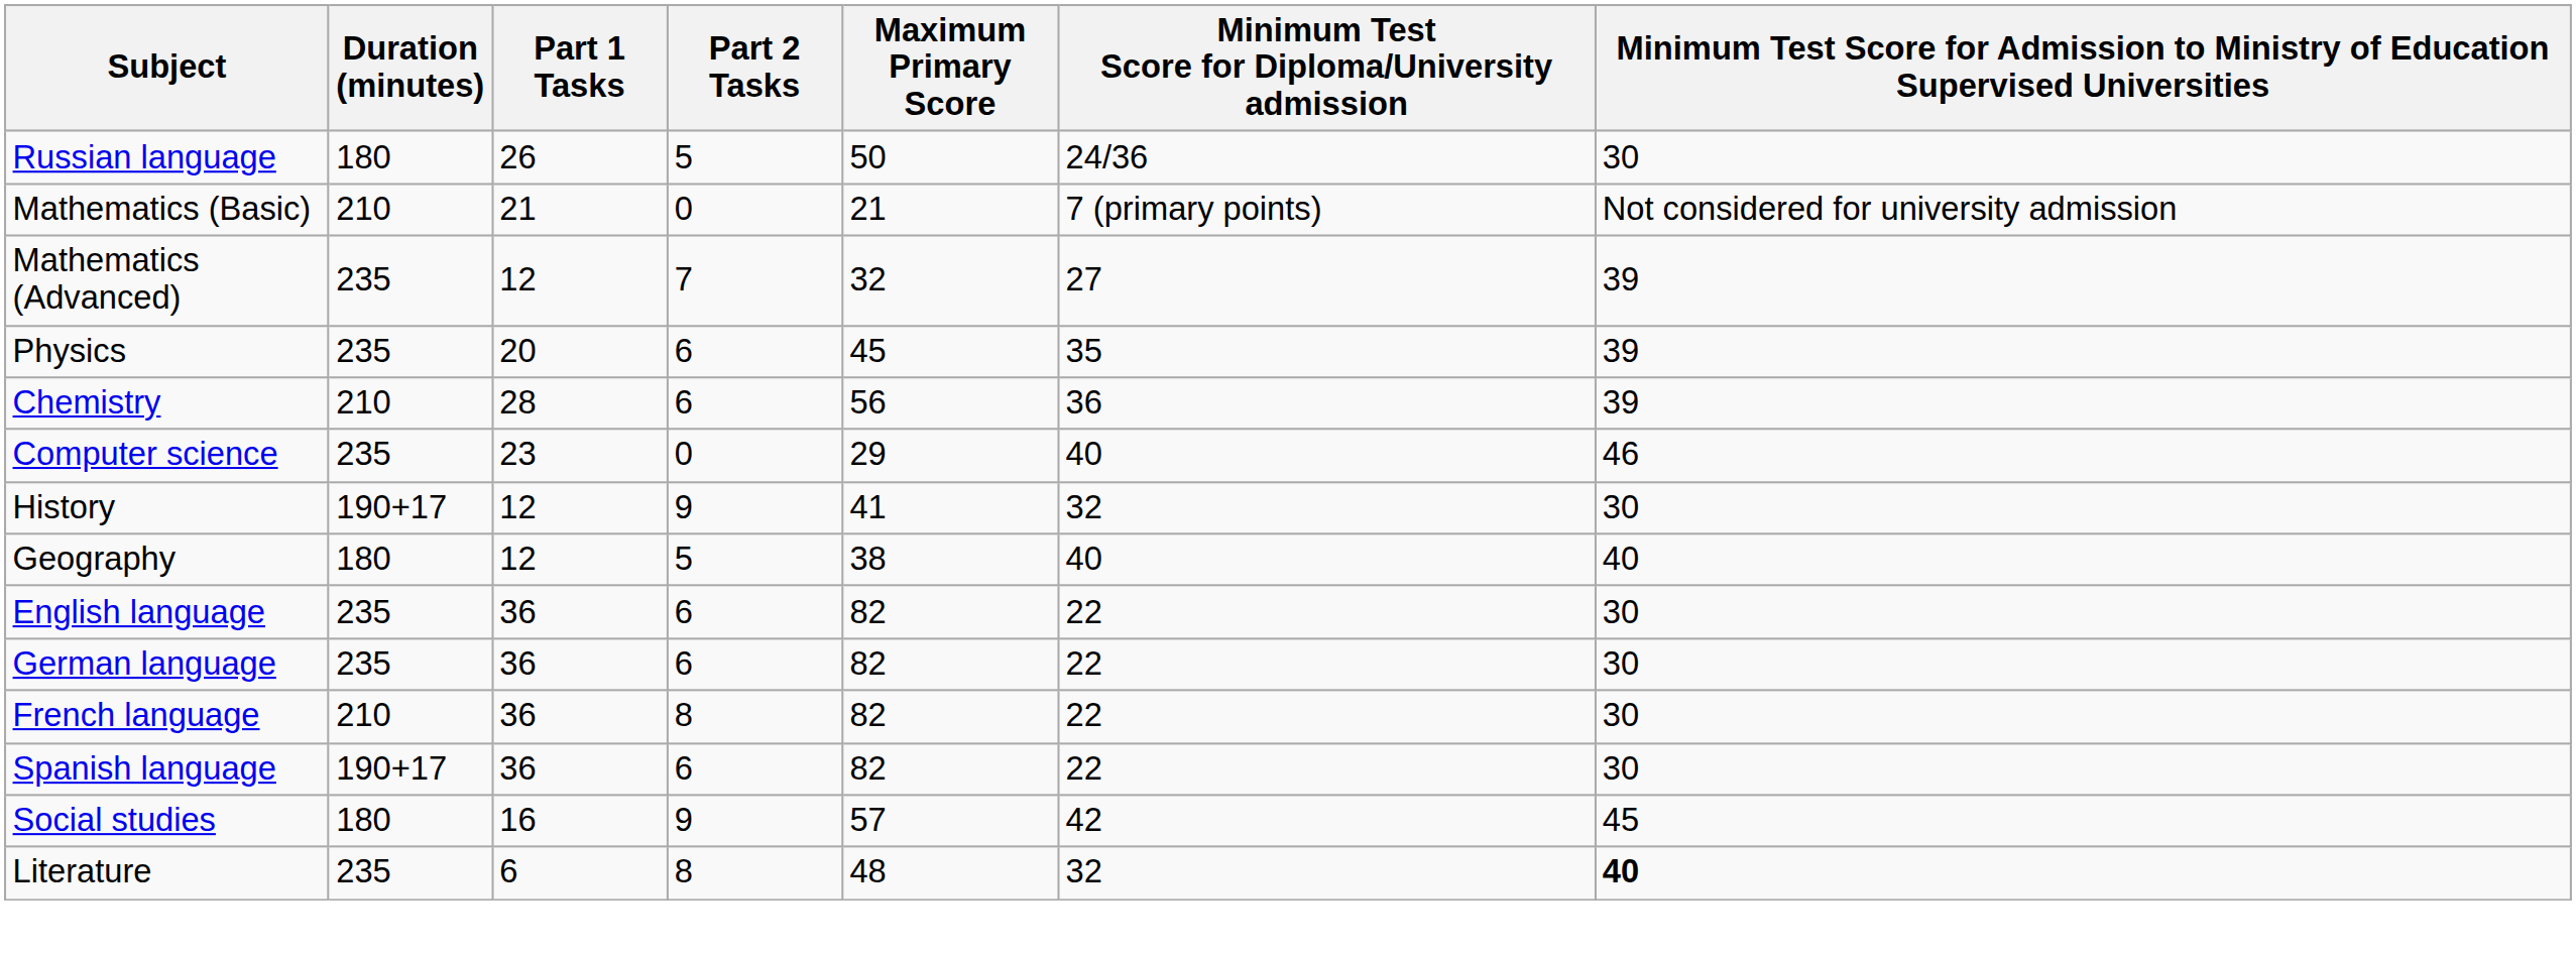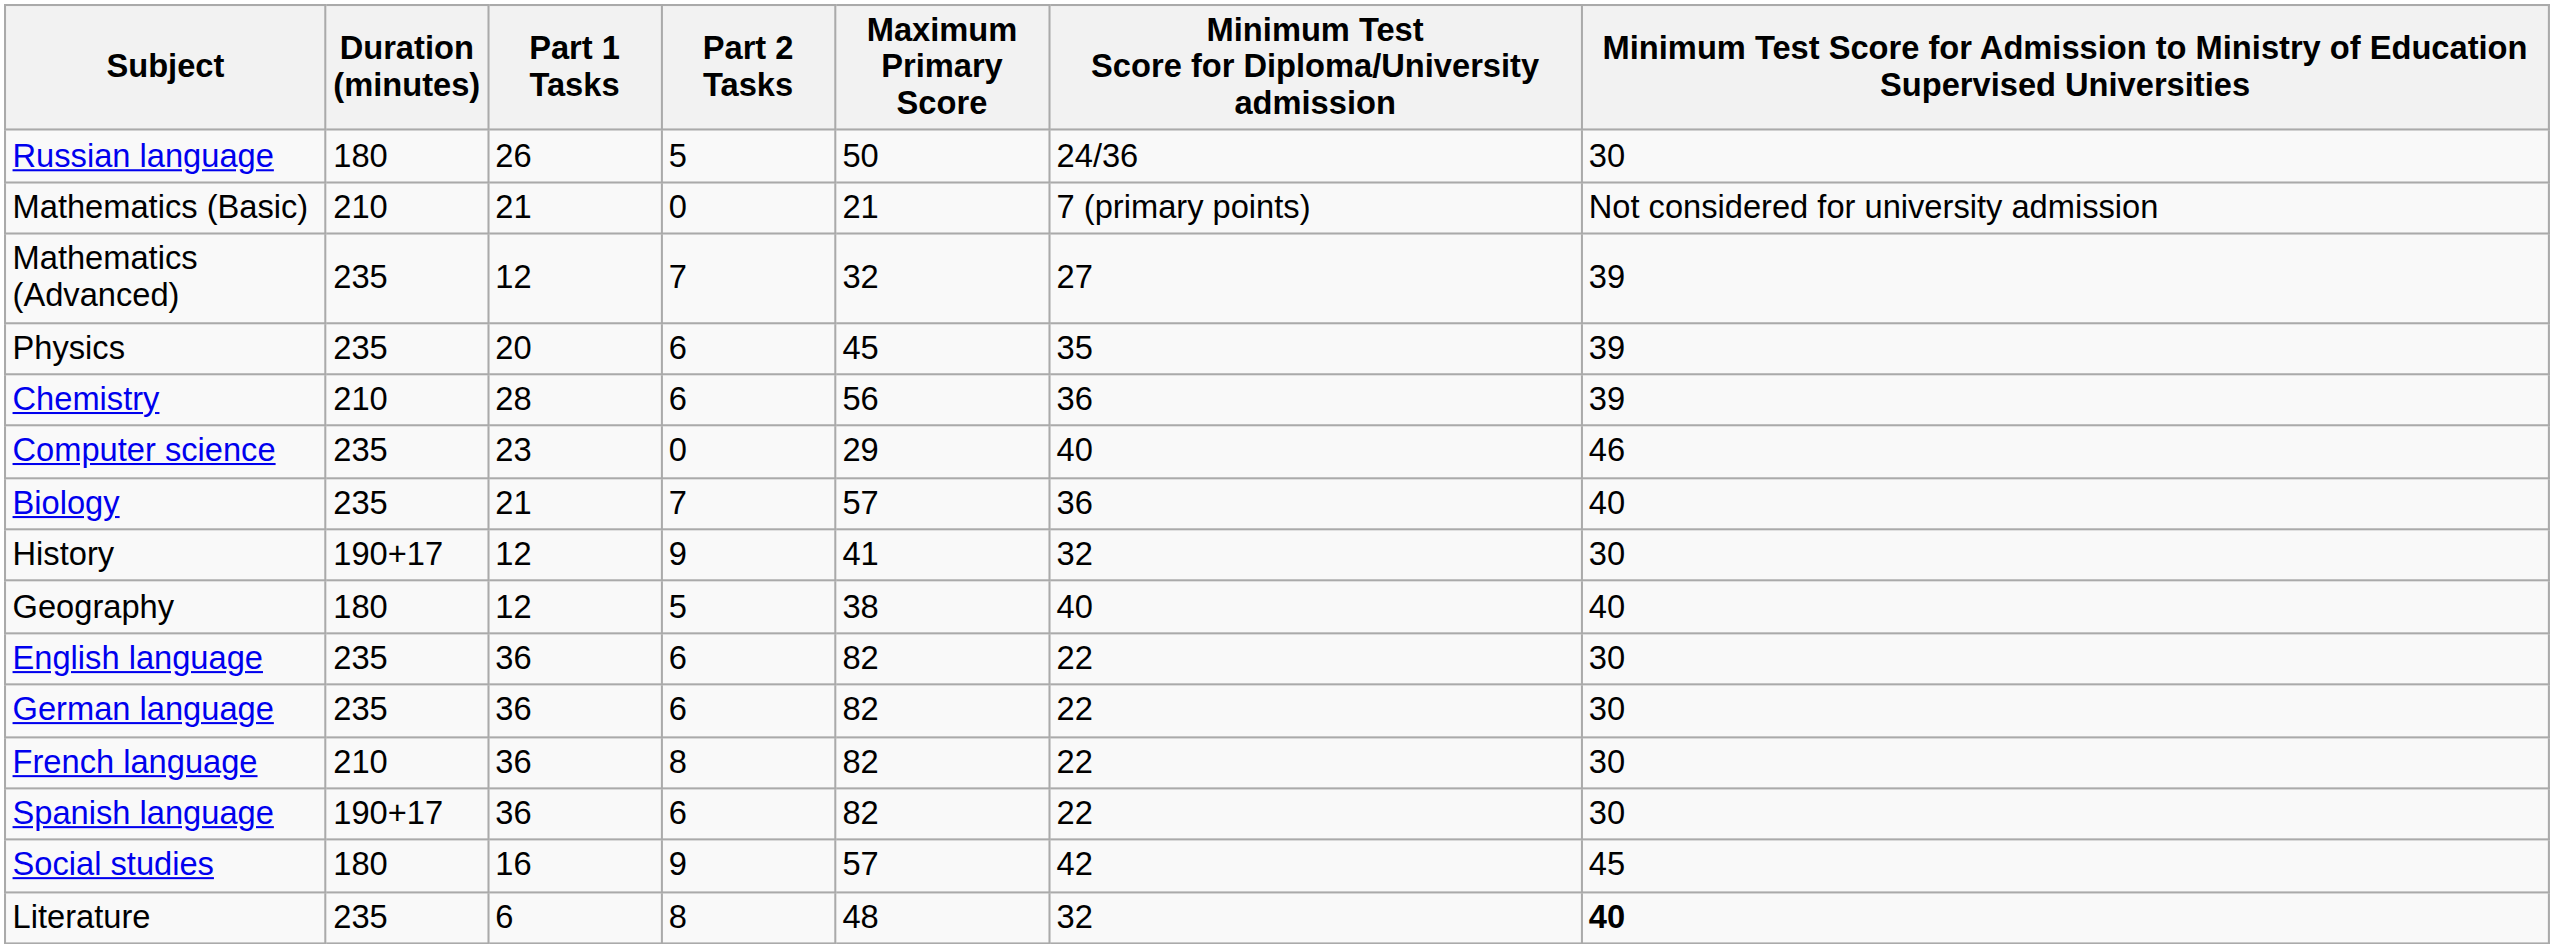+ row: Biology | 235 | 21 | 7 | 57 | 36 | 40
